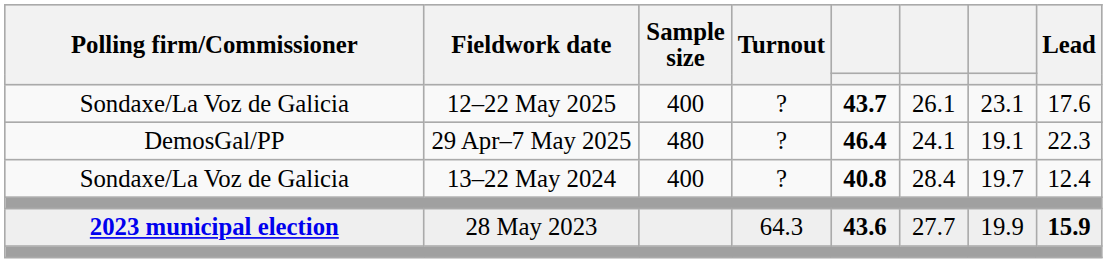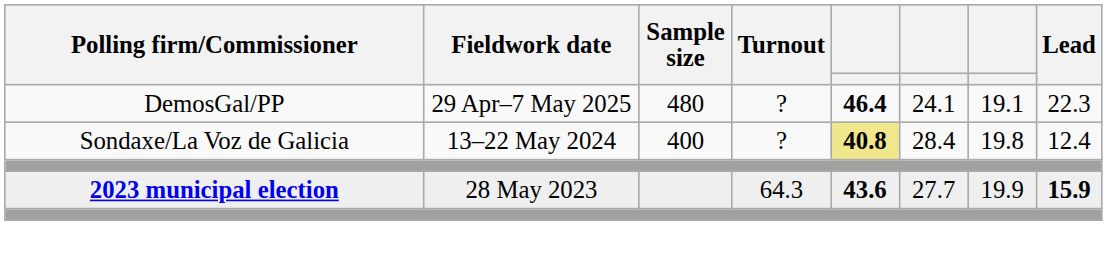- row: Sondaxe/La Voz de Galicia | 12–22 May 2025 | 400 | ? | 43.7 | 26.1 | 23.1 | 17.6
13–22 May 2024 | column 5: no background -> khaki background
13–22 May 2024 | column 7: 19.7 -> 19.8
